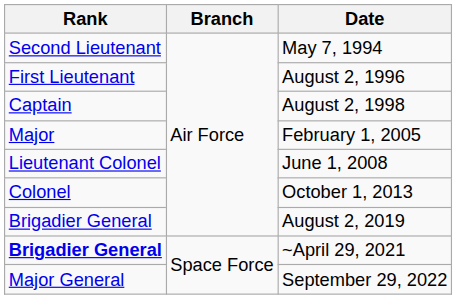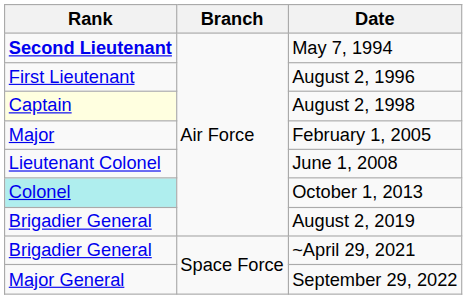May 7, 1994 | Rank: normal -> bold
August 2, 1998 | Rank: no background -> lightyellow background
October 1, 2013 | Rank: no background -> paleturquoise background
~April 29, 2021 | Rank: bold -> normal
